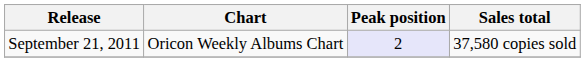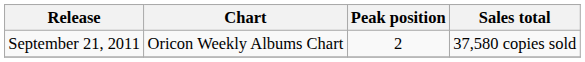September 21, 2011 | Peak position: lavender background -> no background
